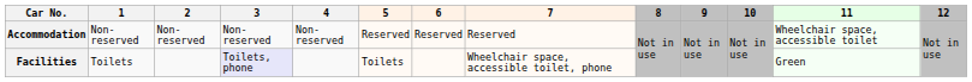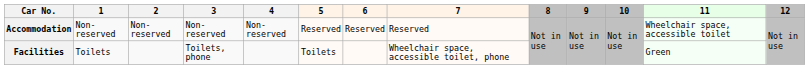Facilities | 3: lavender background -> no background
